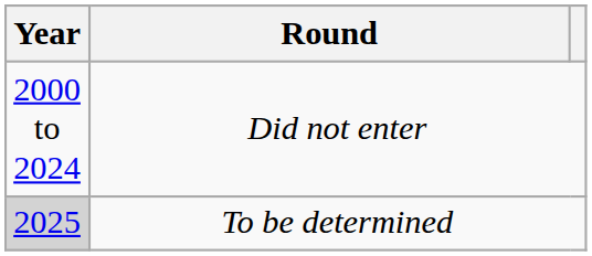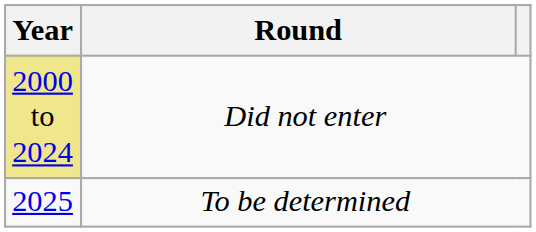2000 to 2024 | Year: no background -> khaki background
2025 | Year: lightgrey background -> no background
